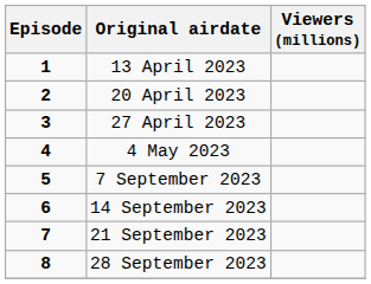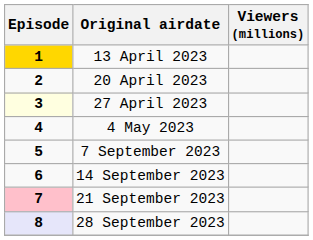13 April 2023 | Episode: no background -> gold background
27 April 2023 | Episode: no background -> lightyellow background
21 September 2023 | Episode: no background -> pink background
28 September 2023 | Episode: no background -> lavender background
